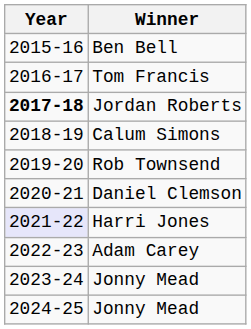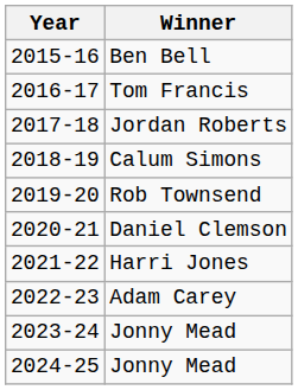row 4 | Year: bold -> normal
row 8 | Year: lavender background -> no background
